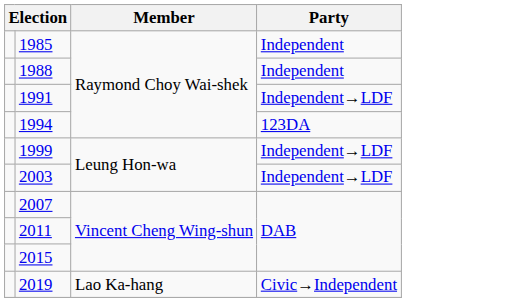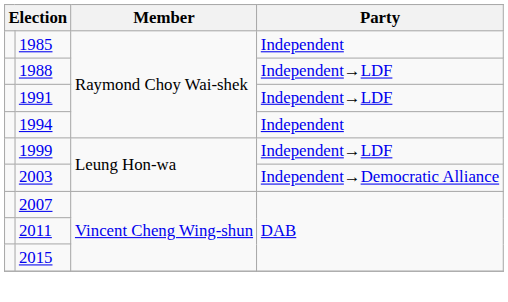1988 | Party: Independent -> Independent→LDF
1994 | Party: 123DA -> Independent
2003 | Party: Independent→LDF -> Independent→Democratic Alliance
- row: 2019 | Lao Ka-hang | Civic→Independent
